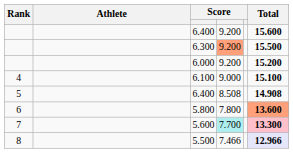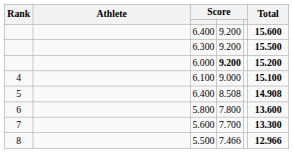6.300 | column 4: lightsalmon background -> no background
6.000 | column 4: normal -> bold
5.800 | Total: lightsalmon background -> no background
5.600 | column 4: paleturquoise background -> no background
5.600 | Total: pink background -> no background
5.500 | Total: lavender background -> no background
